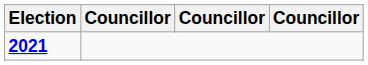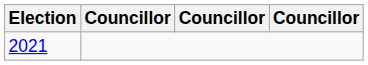2021 | Election: bold -> normal
